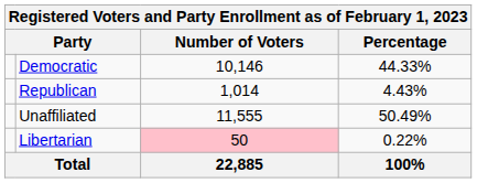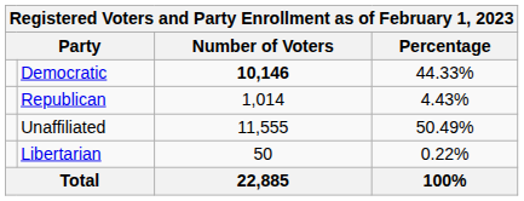Democratic | Number of Voters: normal -> bold
Libertarian | Number of Voters: pink background -> no background
